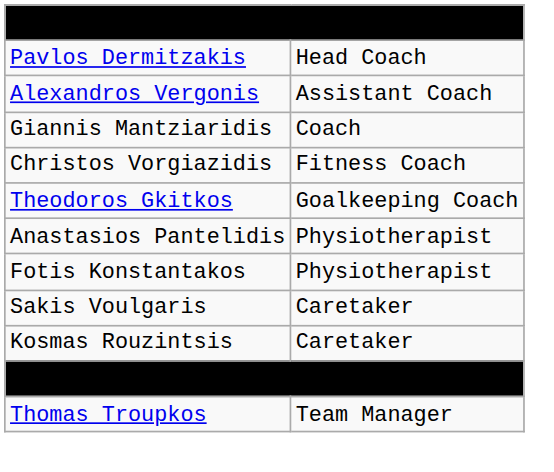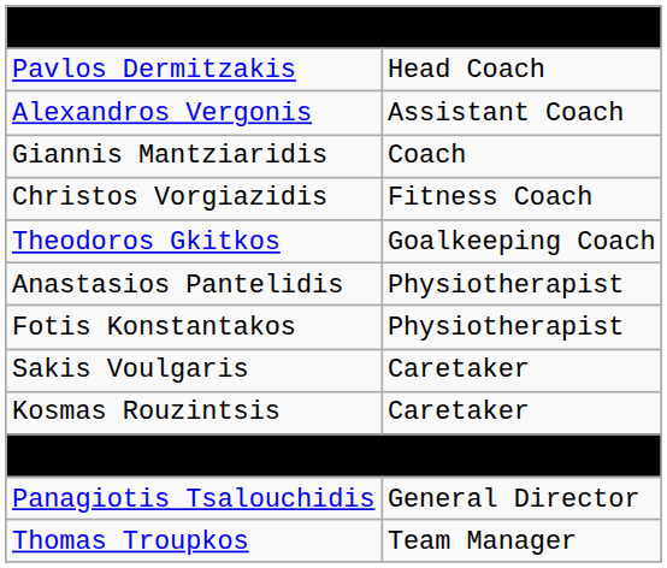+ row: Panagiotis Tsalouchidis | General Director
